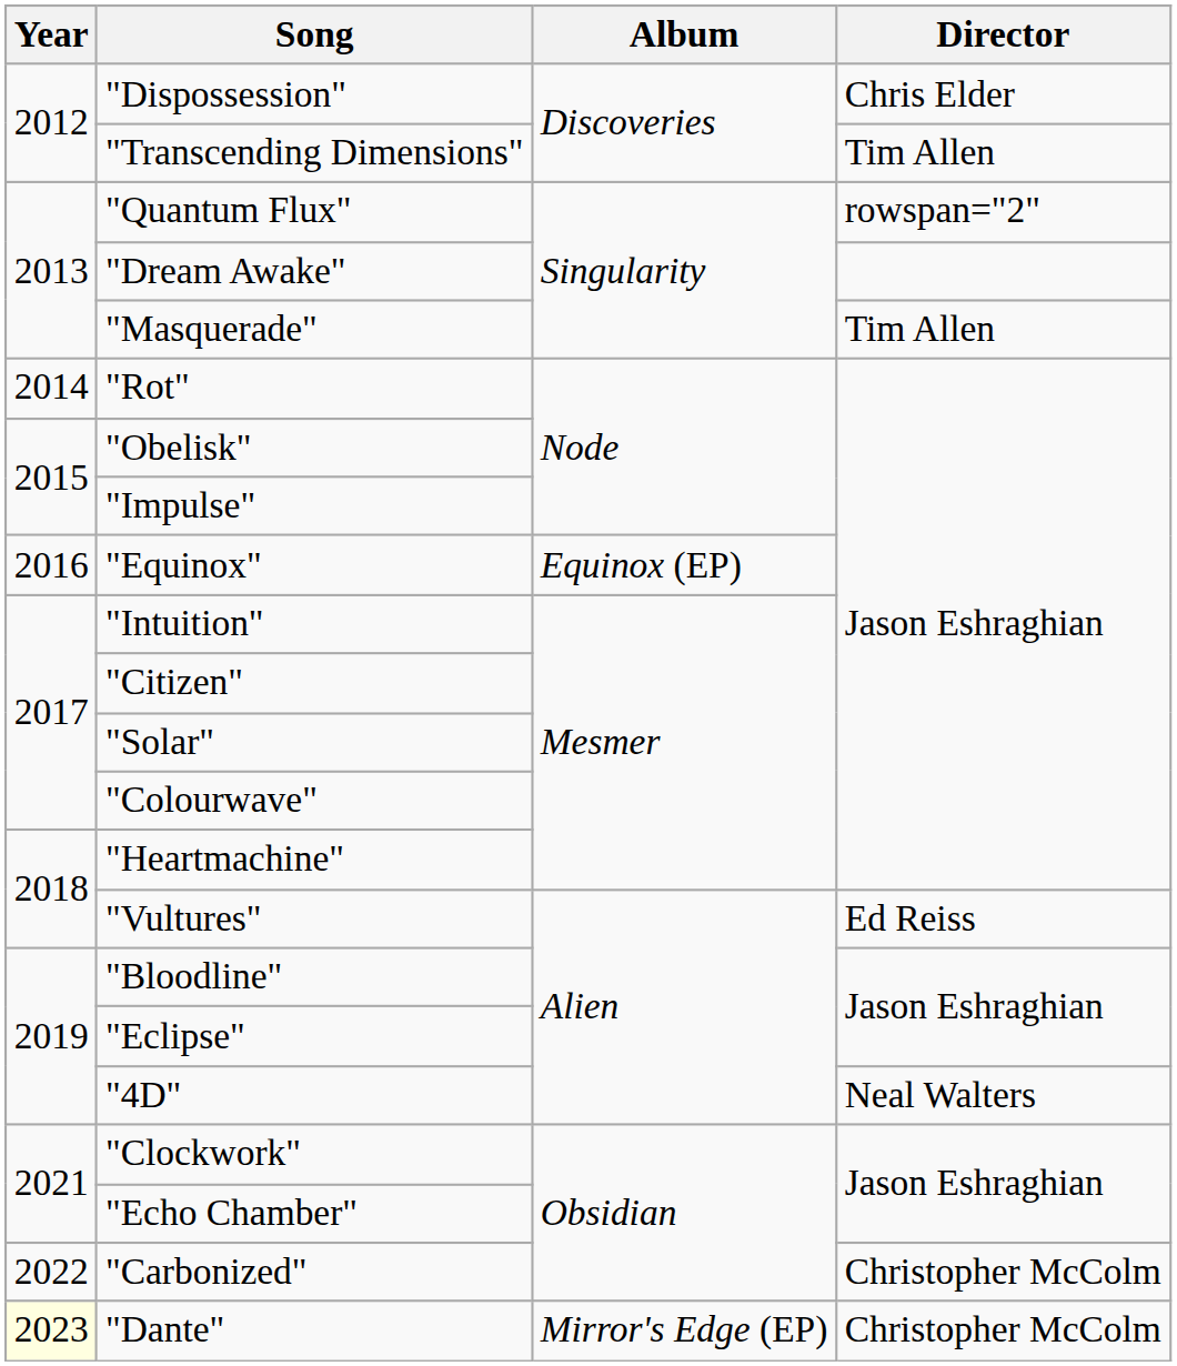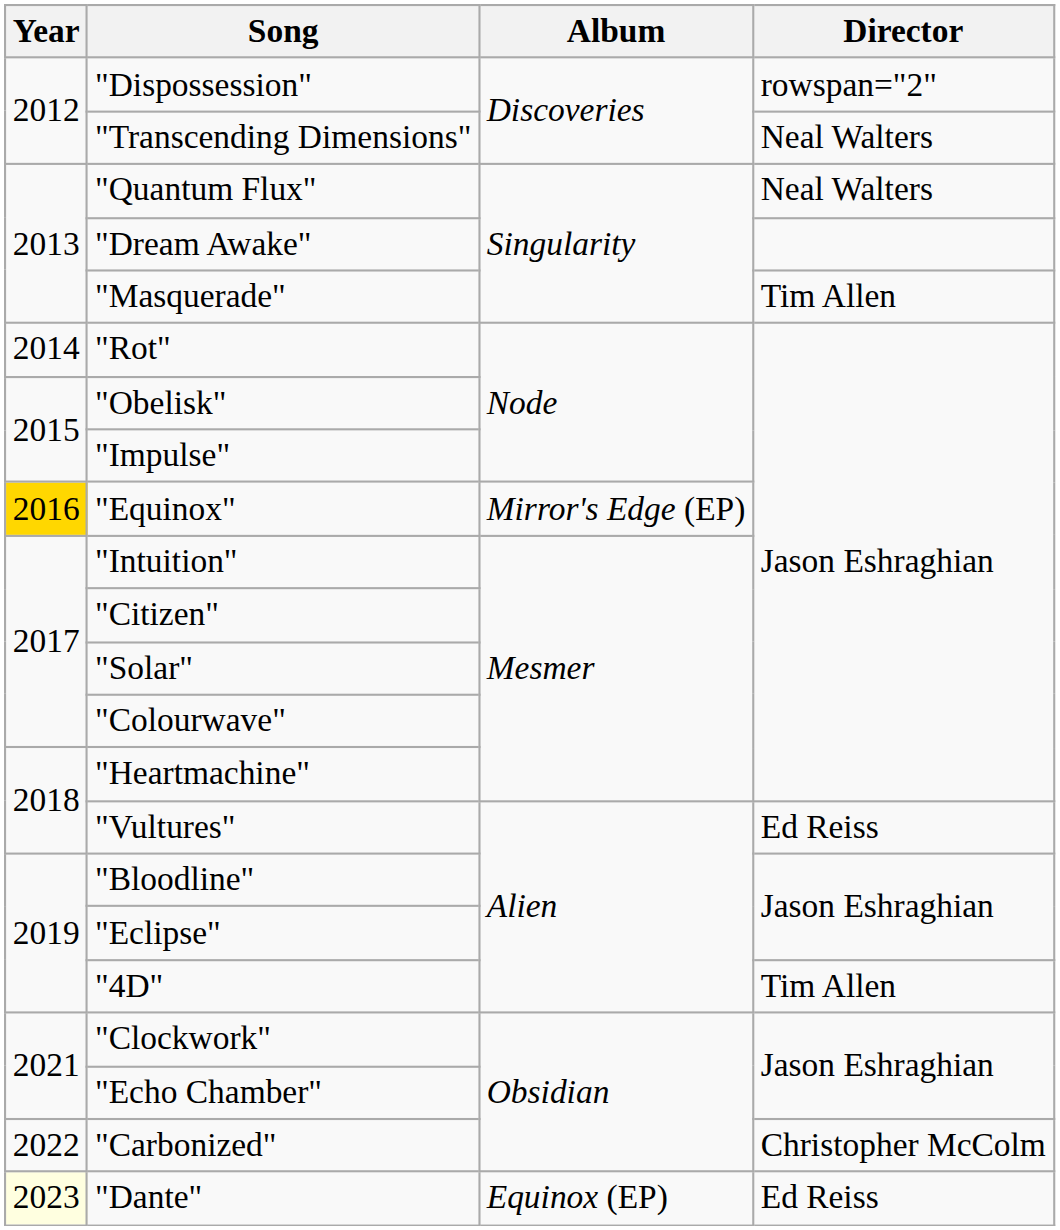"Dispossession" | Director: Chris Elder -> rowspan="2"
"Transcending Dimensions" | Director: Tim Allen -> Neal Walters
"Quantum Flux" | Director: rowspan="2" -> Neal Walters
"Equinox" | Year: no background -> gold background
"Equinox" | Album: Equinox (EP) -> Mirror's Edge (EP)
"4D" | Director: Neal Walters -> Tim Allen
"Dante" | Album: Mirror's Edge (EP) -> Equinox (EP)
"Dante" | Director: Christopher McColm -> Ed Reiss
